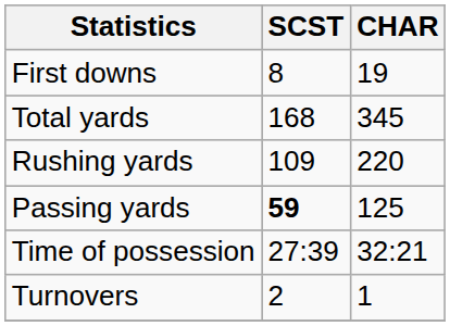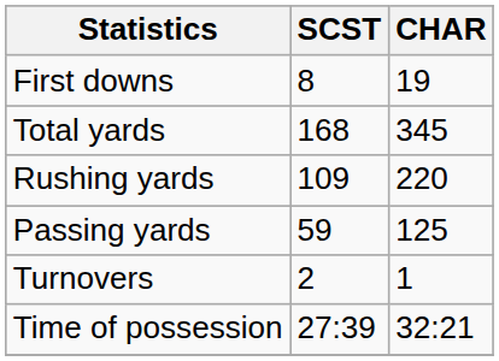Passing yards | SCST: bold -> normal
rows swapped: Turnovers <-> Time of possession
